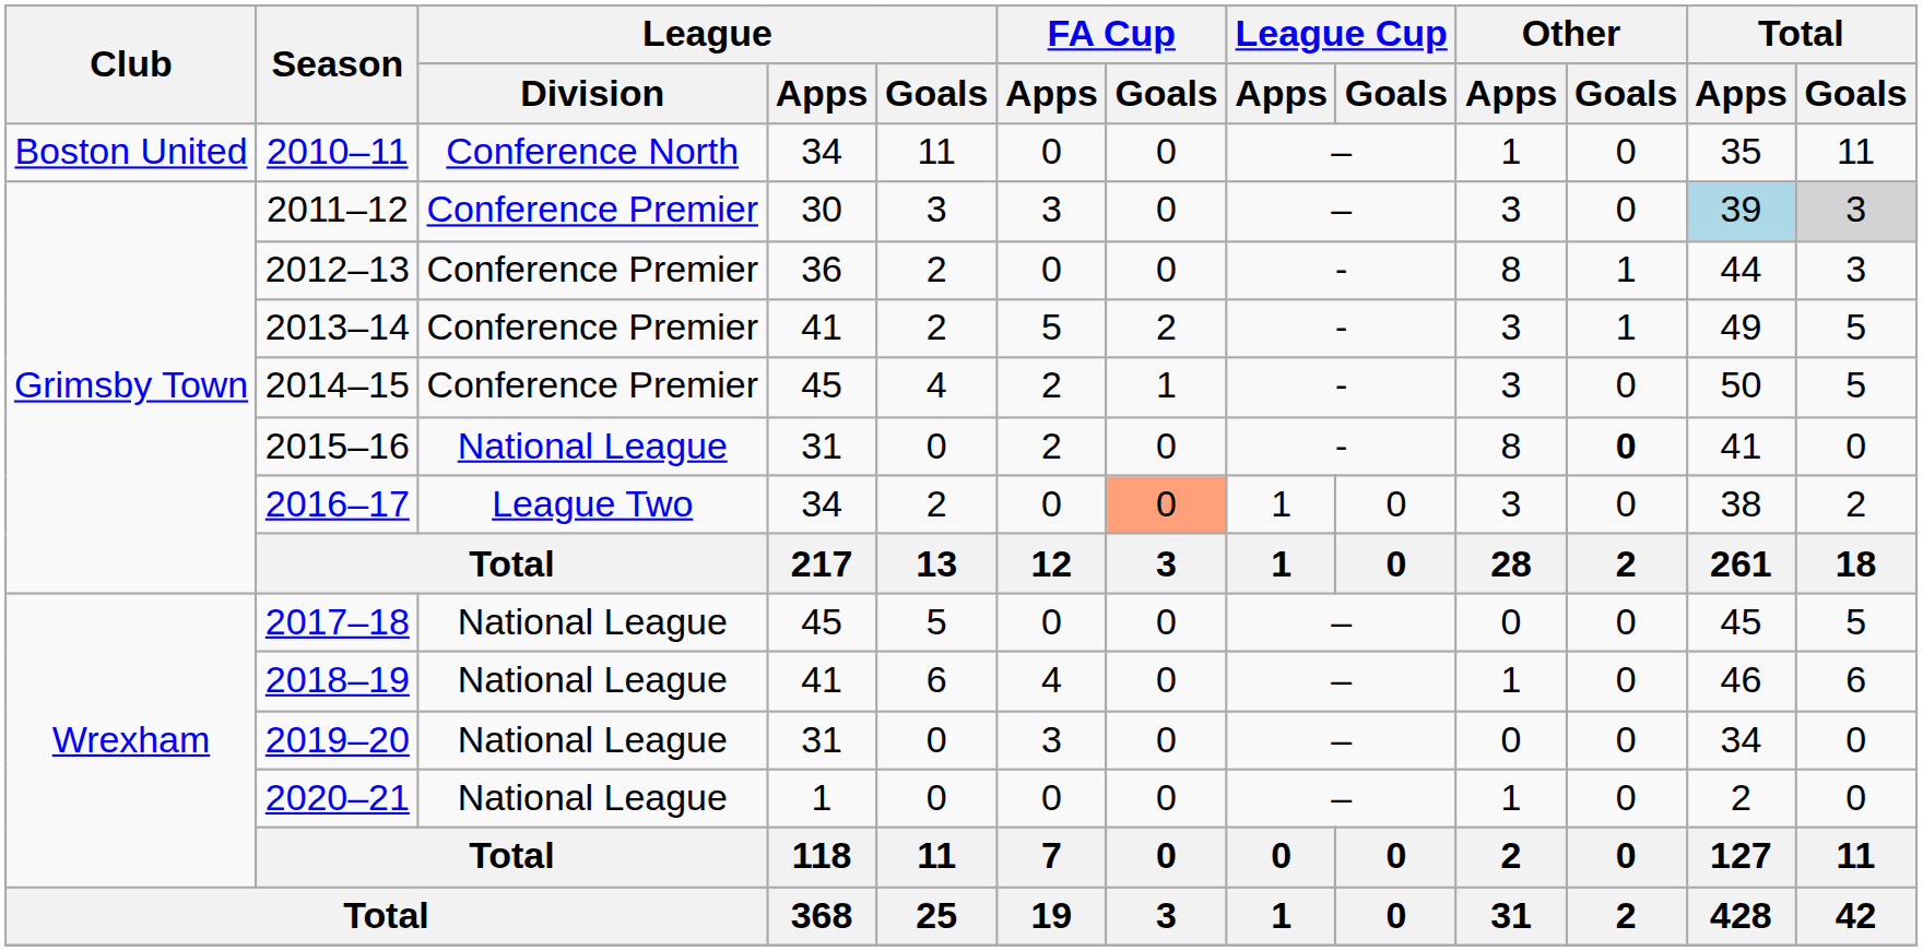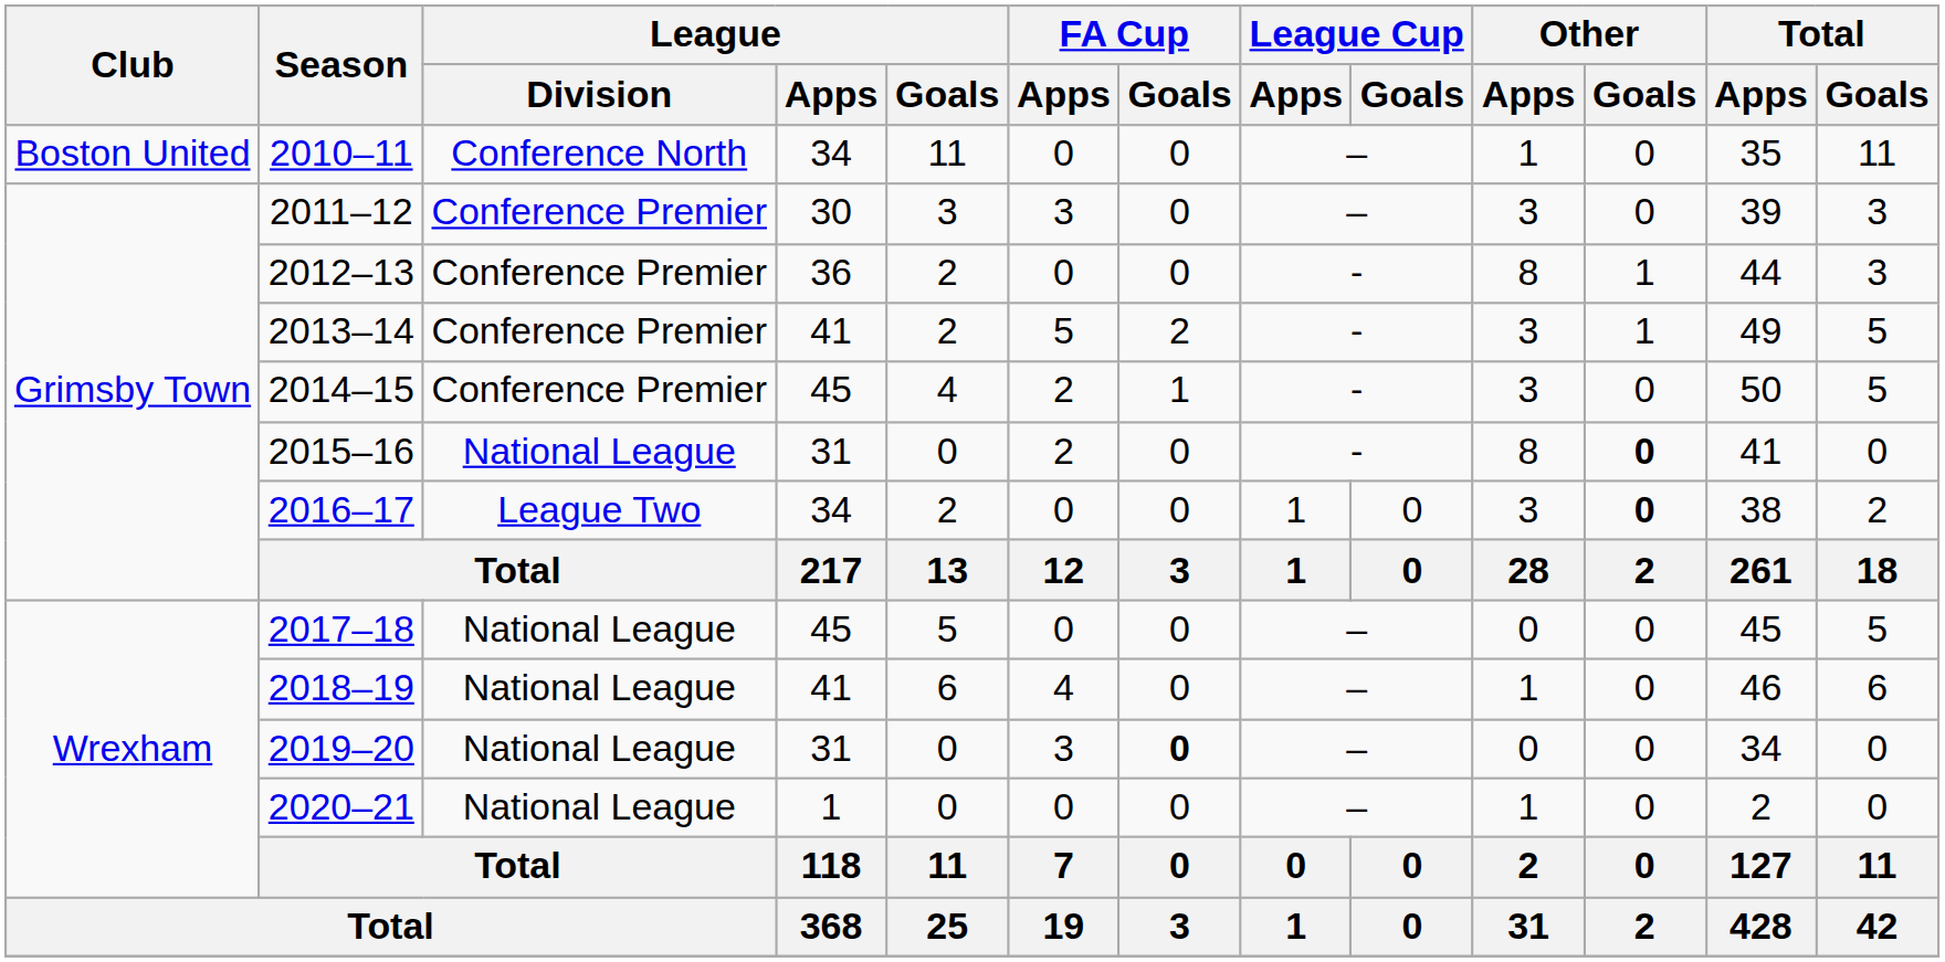2011–12 | Total / Apps: lightblue background -> no background
2011–12 | Total / Goals: lightgrey background -> no background
2016–17 | FA Cup / Goals: lightsalmon background -> no background
2016–17 | Other / Goals: normal -> bold
2019–20 | FA Cup / Goals: normal -> bold
